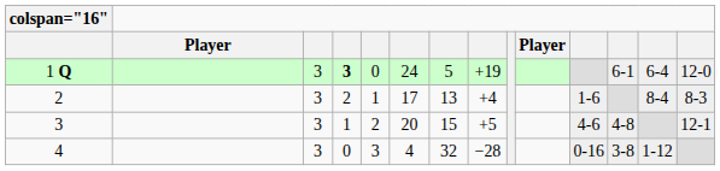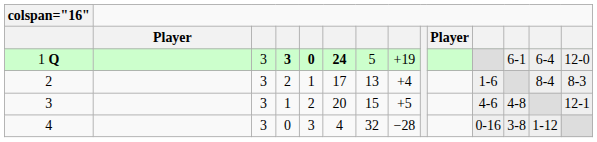1 Q | column 5: normal -> bold
1 Q | column 6: normal -> bold
